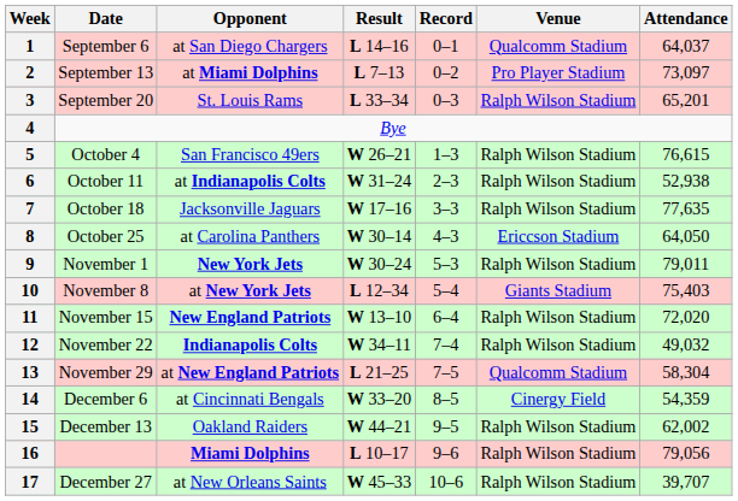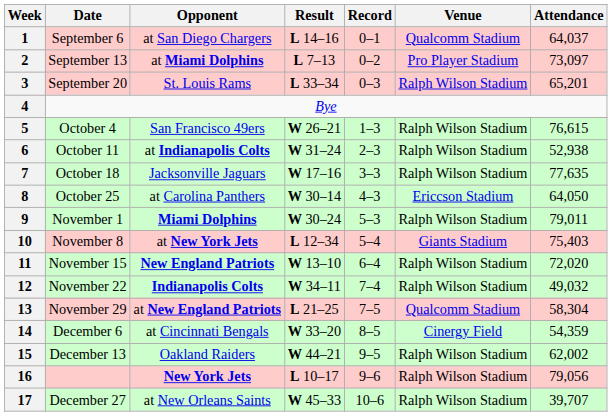9 | Opponent: New York Jets -> Miami Dolphins
16 | Opponent: Miami Dolphins -> New York Jets
